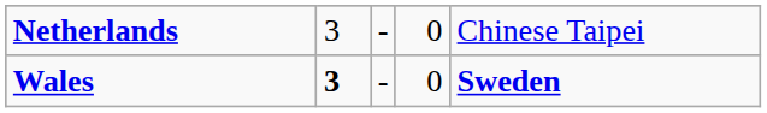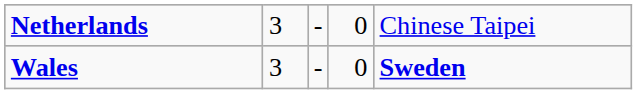Wales | column 2: bold -> normal
